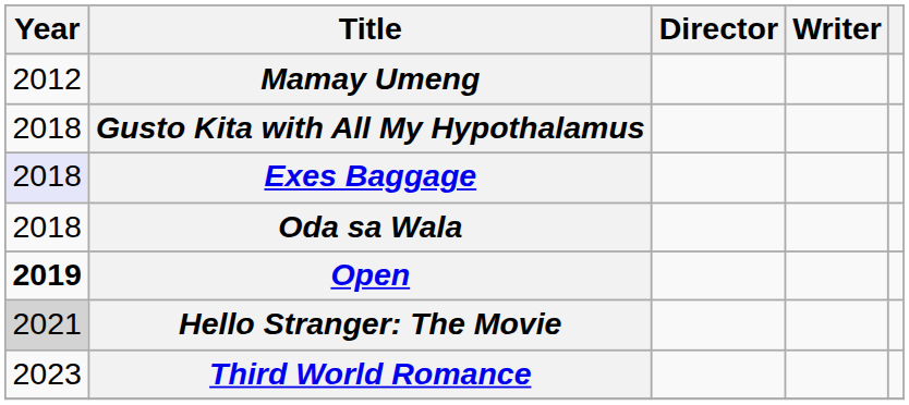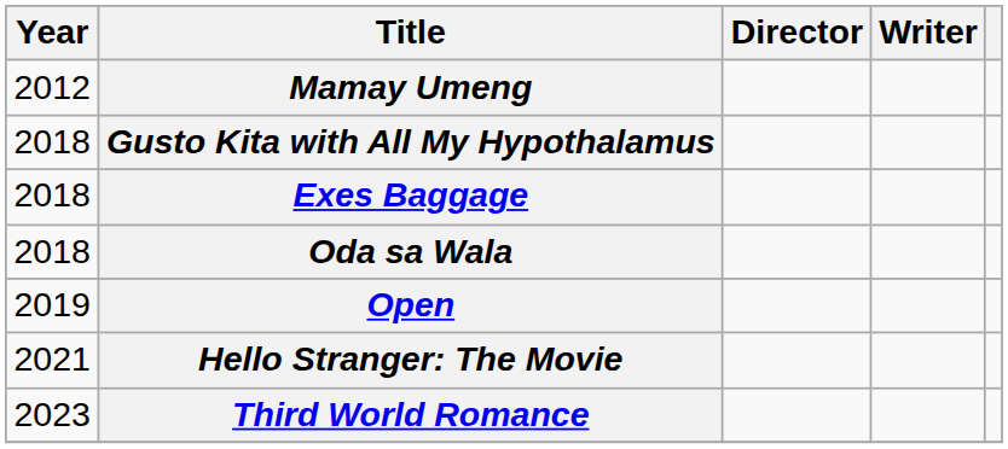Exes Baggage | Year: lavender background -> no background
Open | Year: bold -> normal
Hello Stranger: The Movie | Year: lightgrey background -> no background
